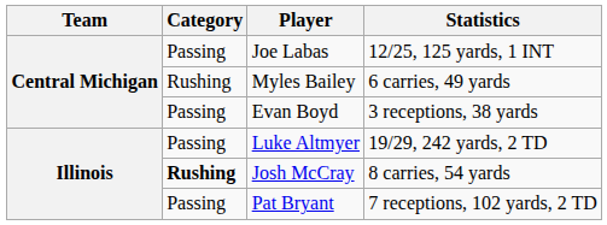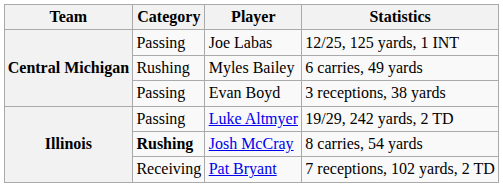Pat Bryant | Category: Passing -> Receiving
